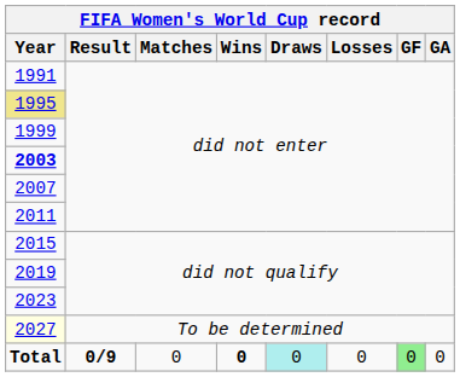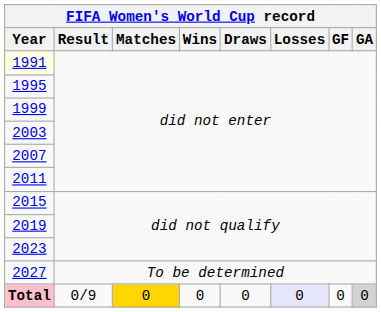1991 | Year: no background -> lightyellow background
1995 | Year: khaki background -> no background
2003 | Year: bold -> normal
2027 | Year: lightyellow background -> no background
Total | Year: no background -> pink background
Total | Result: bold -> normal
Total | Matches: no background -> gold background
Total | Wins: bold -> normal
Total | Draws: paleturquoise background -> no background
Total | Losses: no background -> lavender background
Total | GF: lightgreen background -> no background
Total | GA: no background -> lightgrey background
